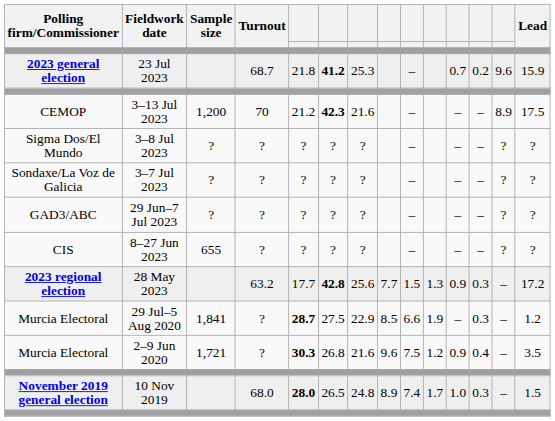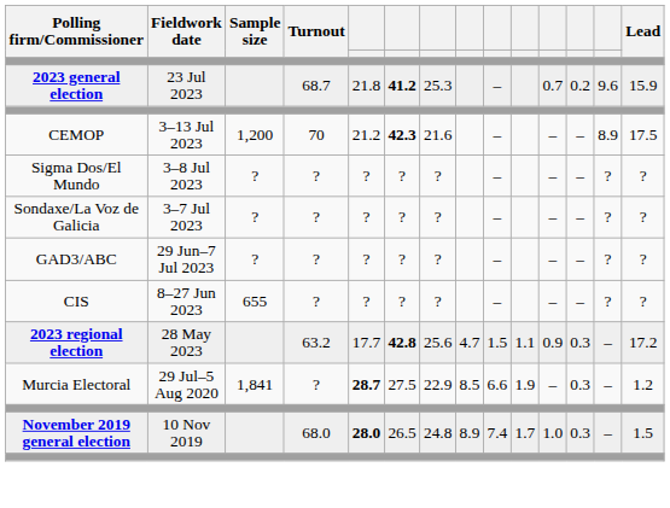28 May 2023 | column 8: 7.7 -> 4.7
28 May 2023 | column 10: 1.3 -> 1.1
- row: Murcia Electoral | 2–9 Jun 2020 | 1,721 | ? | 30.3 | 26.8 | 21.6 | 9.6 | 7.5 | 1.2 | 0.9 | 0.4 | – | 3.5
